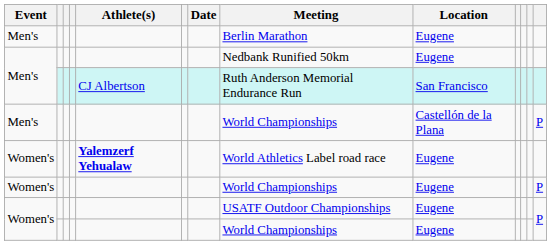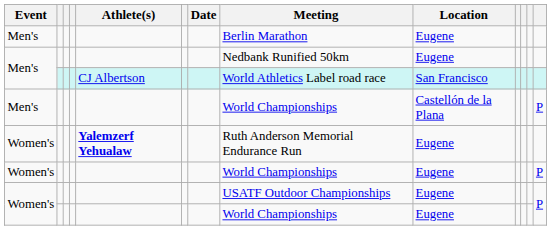row 4 | Meeting: Ruth Anderson Memorial Endurance Run -> World Athletics Label road race
row 6 | Meeting: World Athletics Label road race -> Ruth Anderson Memorial Endurance Run
